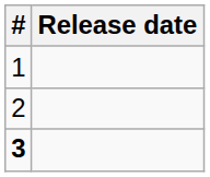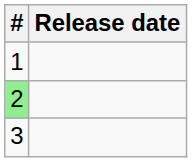2 | #: no background -> lightgreen background
3 | #: bold -> normal
